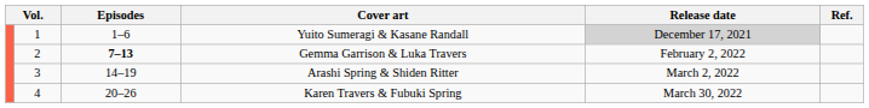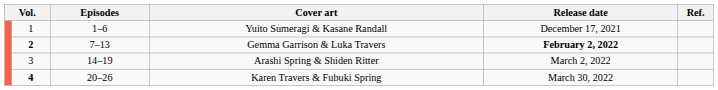Yuito Sumeragi & Kasane Randall | Release date: lightgrey background -> no background
Gemma Garrison & Luka Travers | column 2: normal -> bold
Gemma Garrison & Luka Travers | Episodes: bold -> normal
Gemma Garrison & Luka Travers | Release date: normal -> bold
Karen Travers & Fubuki Spring | column 2: normal -> bold
